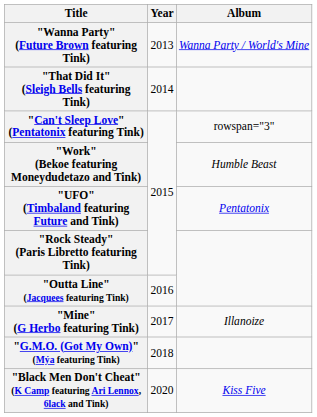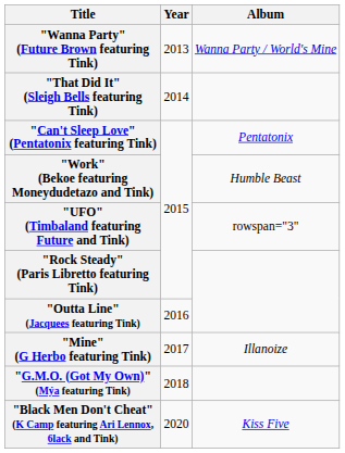"Can't Sleep Love" (Pentatonix featuring Tink) | Album: rowspan="3" -> Pentatonix
"UFO" (Timbaland featuring Future and Tink) | Album: Pentatonix -> rowspan="3"
